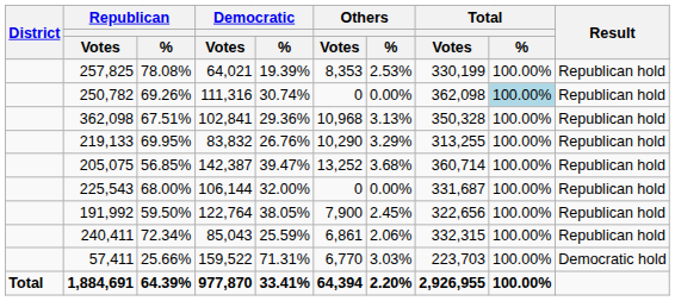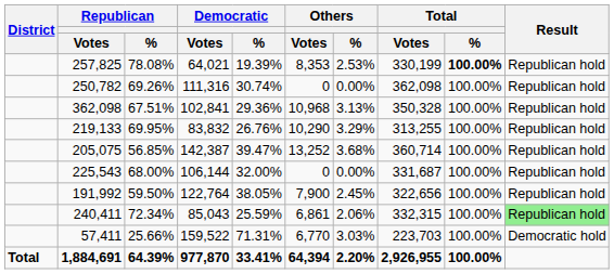257,825 | Total / %: normal -> bold
250,782 | Total / %: lightblue background -> no background
240,411 | Result: no background -> lightgreen background
